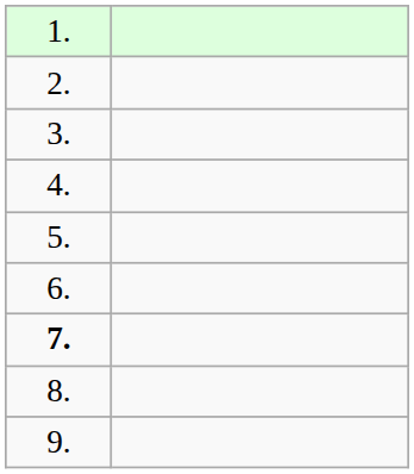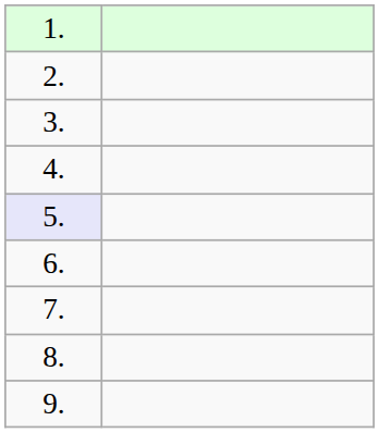5. | column 1: no background -> lavender background
7. | column 1: bold -> normal
